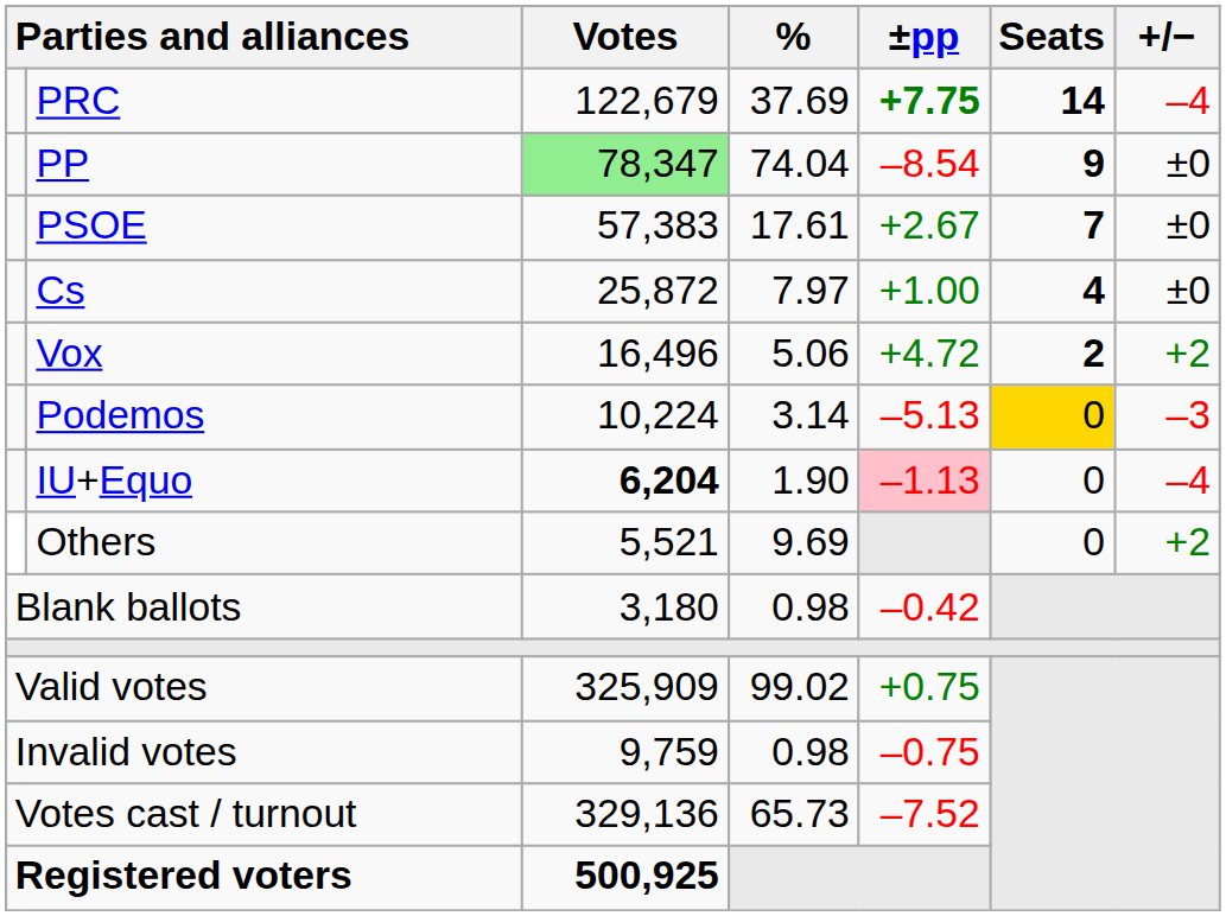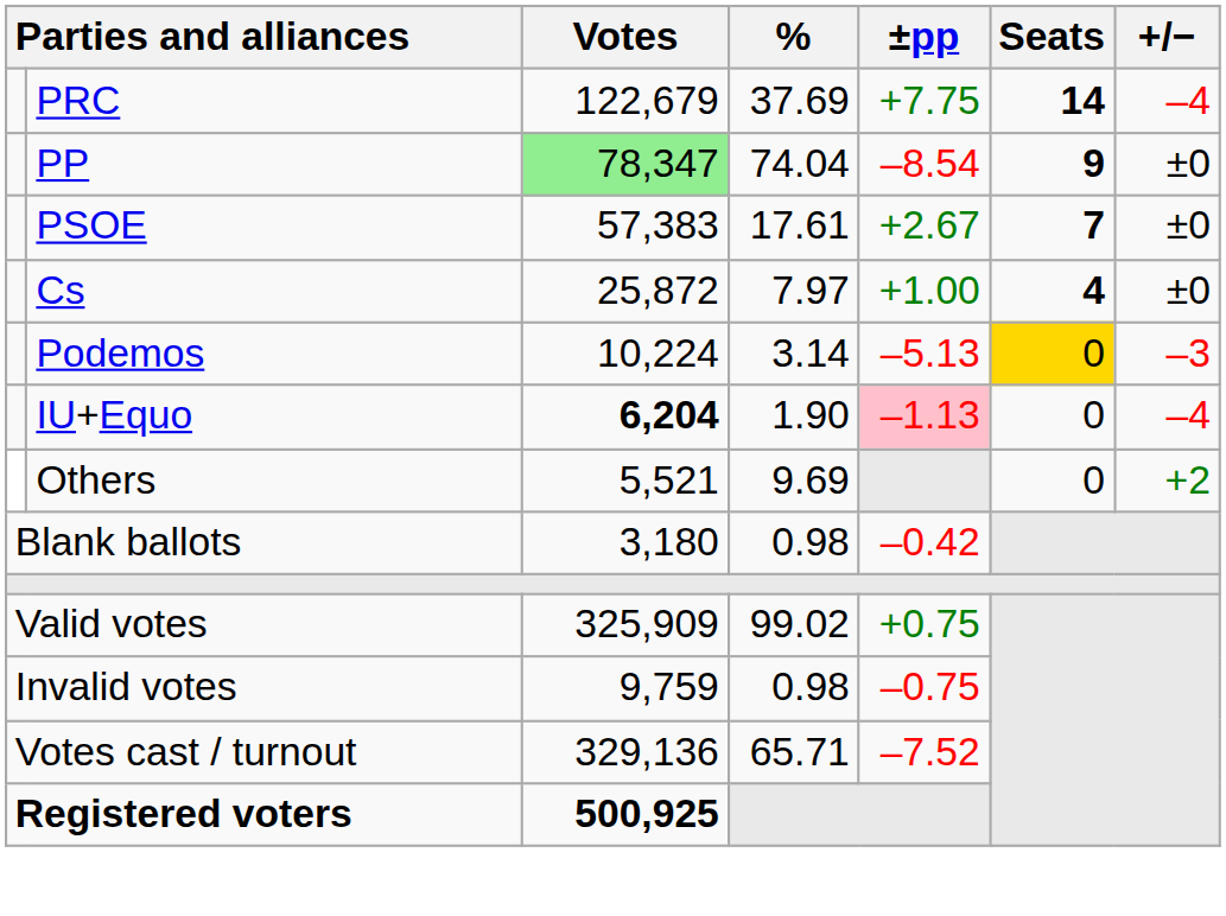PRC | ±pp: bold -> normal
- row: Vox | 16,496 | 5.06 | +4.72 | 2 | +2
Votes cast / turnout | %: 65.73 -> 65.71
